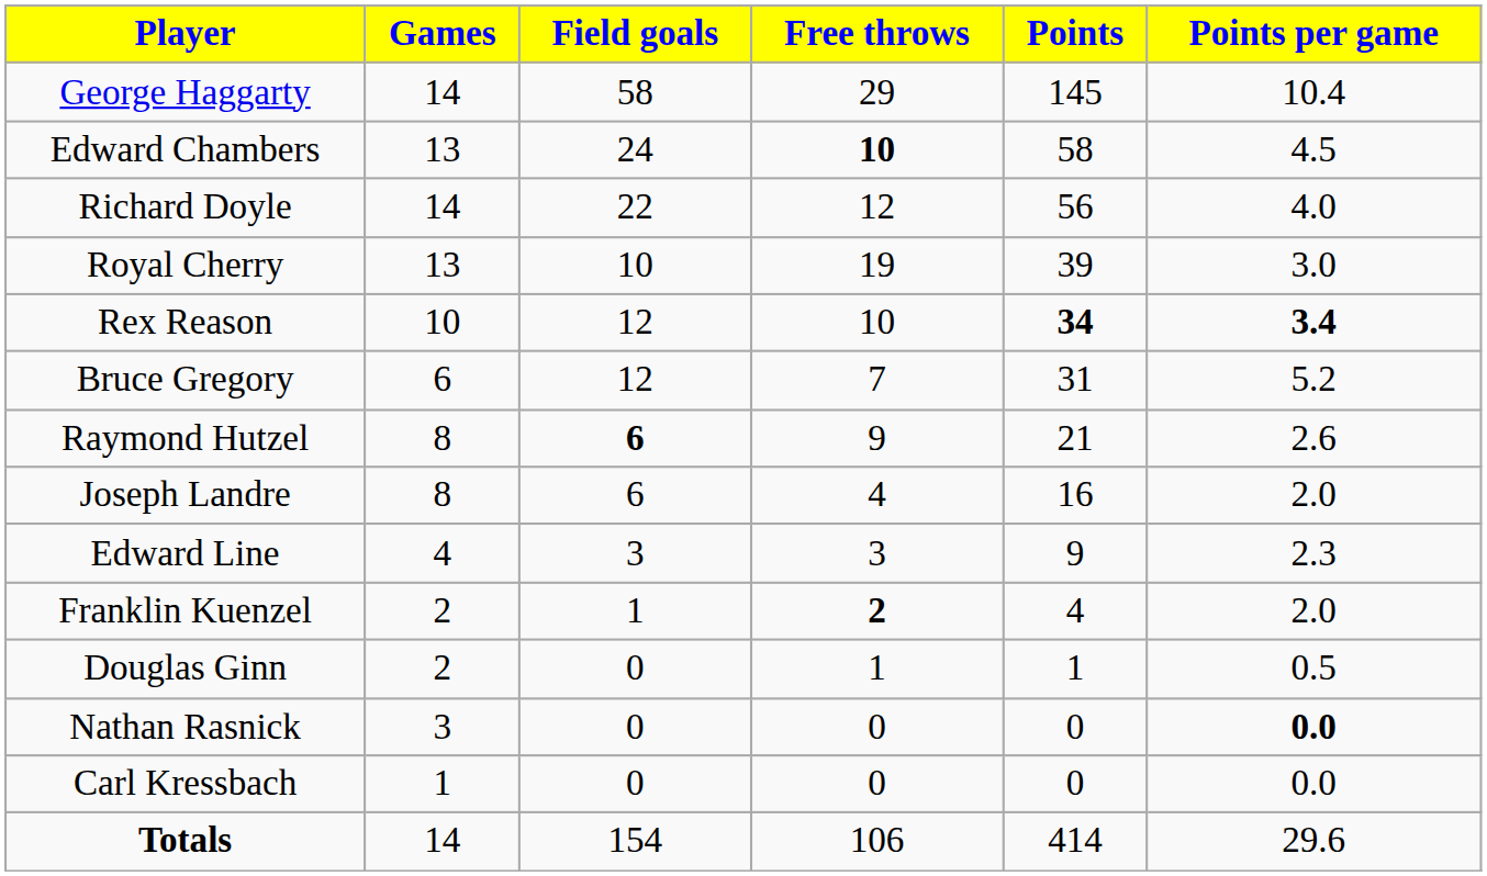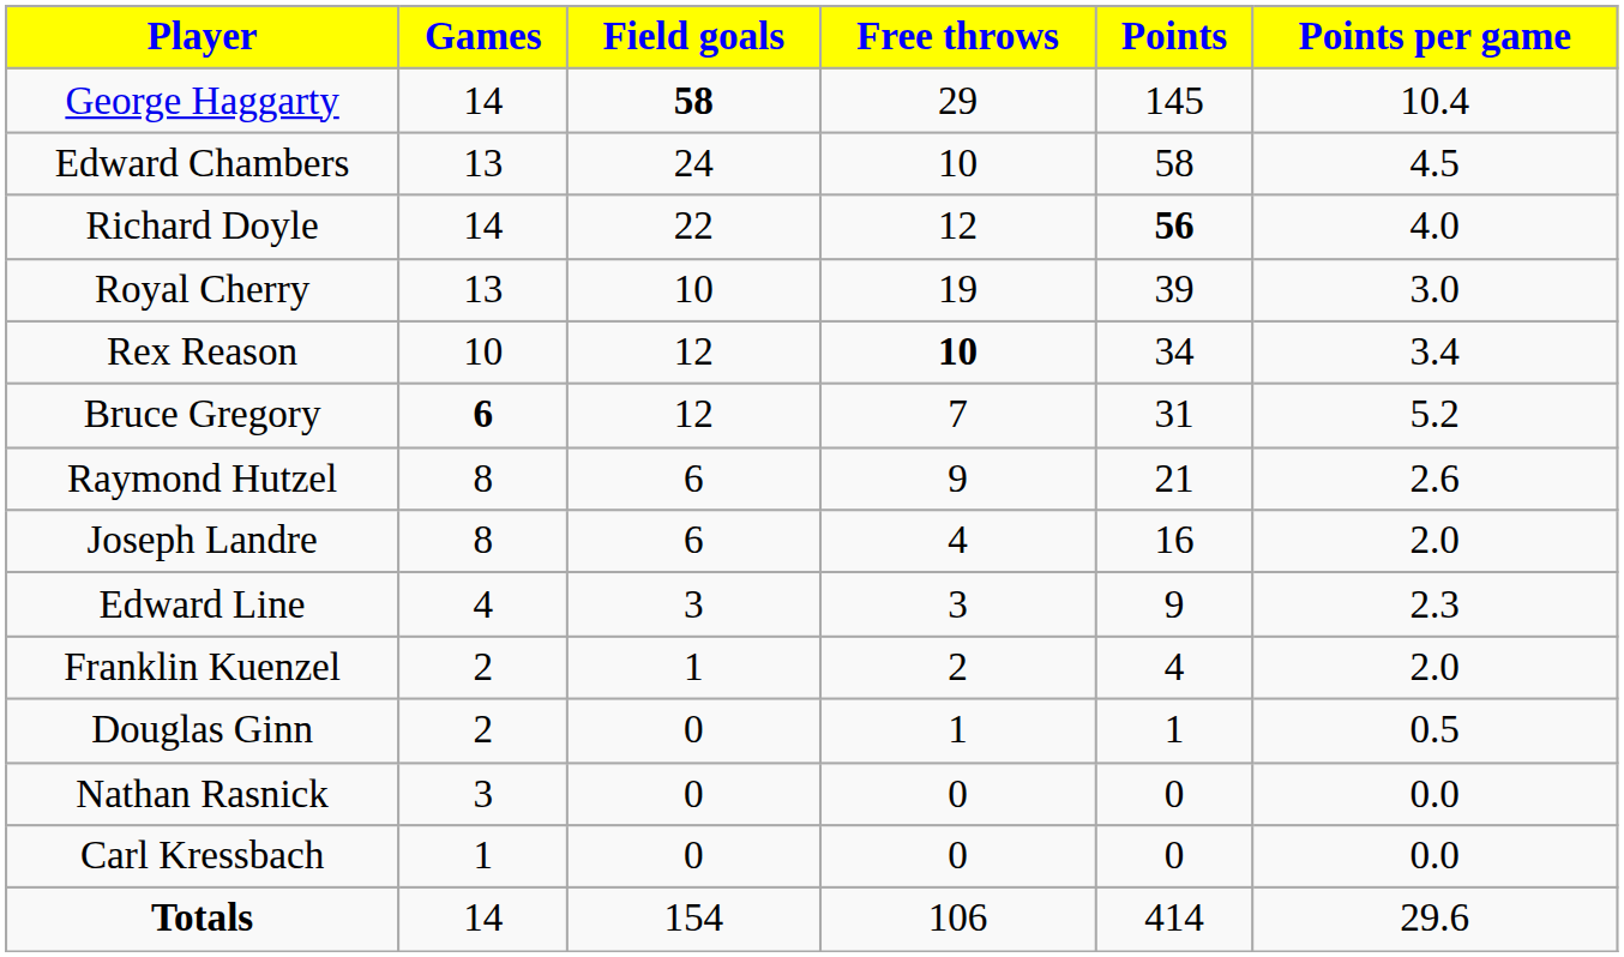George Haggarty | Field goals: normal -> bold
Edward Chambers | Free throws: bold -> normal
Richard Doyle | Points: normal -> bold
Rex Reason | Free throws: normal -> bold
Rex Reason | Points: bold -> normal
Rex Reason | Points per game: bold -> normal
Bruce Gregory | Games: normal -> bold
Raymond Hutzel | Field goals: bold -> normal
Franklin Kuenzel | Free throws: bold -> normal
Nathan Rasnick | Points per game: bold -> normal
